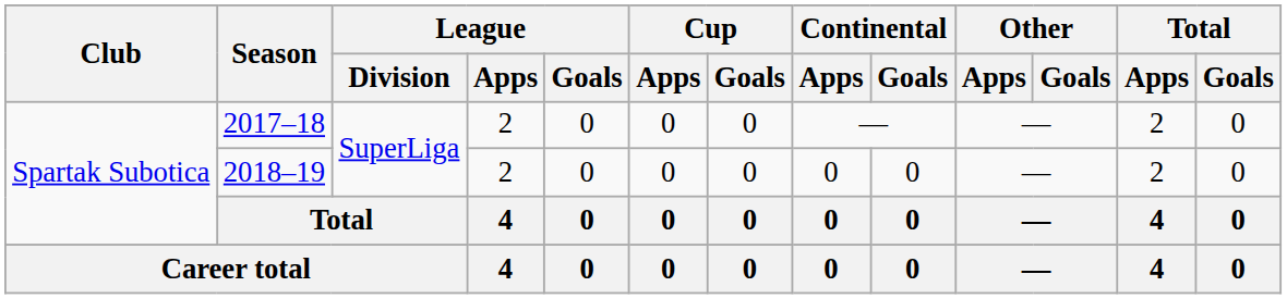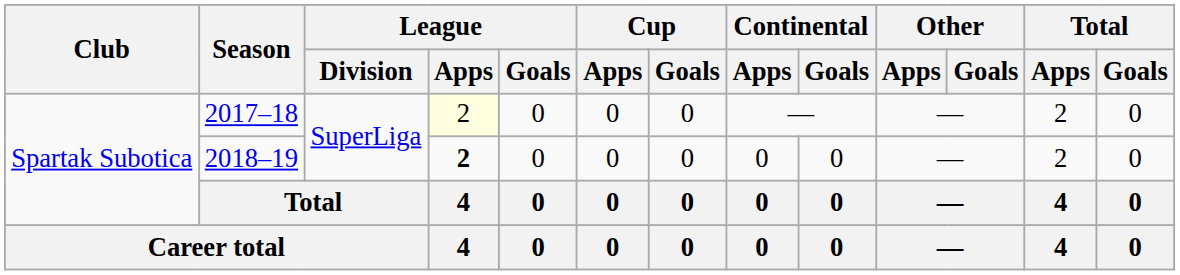2017–18 | League / Apps: no background -> lightyellow background
2018–19 | League / Apps: normal -> bold
